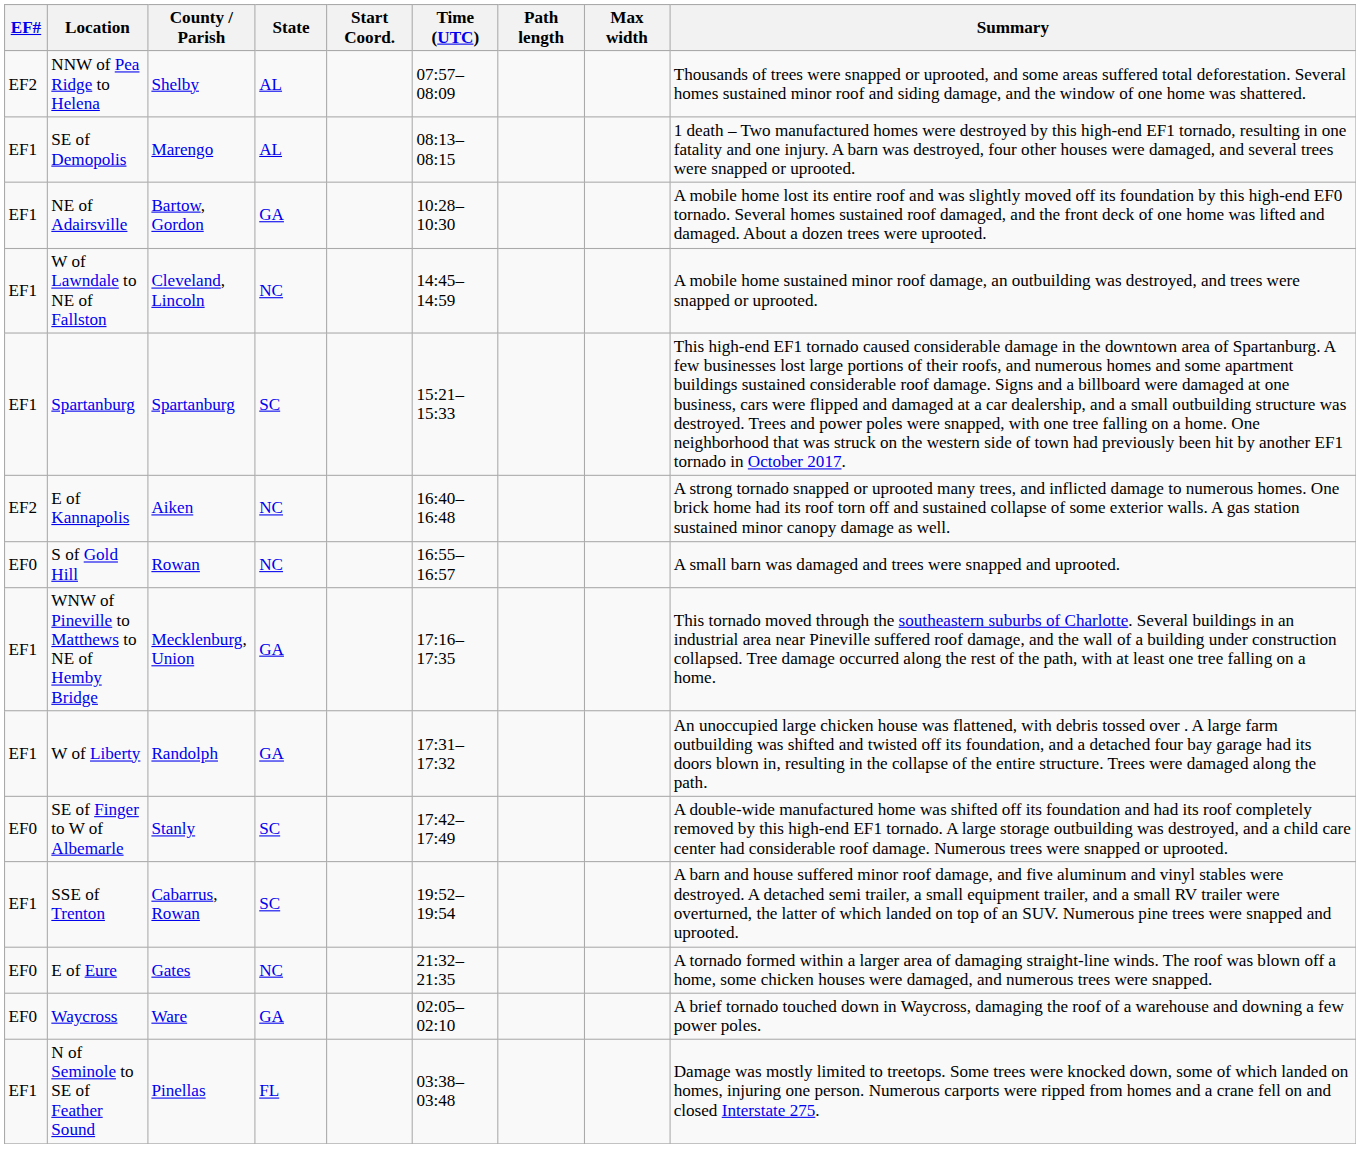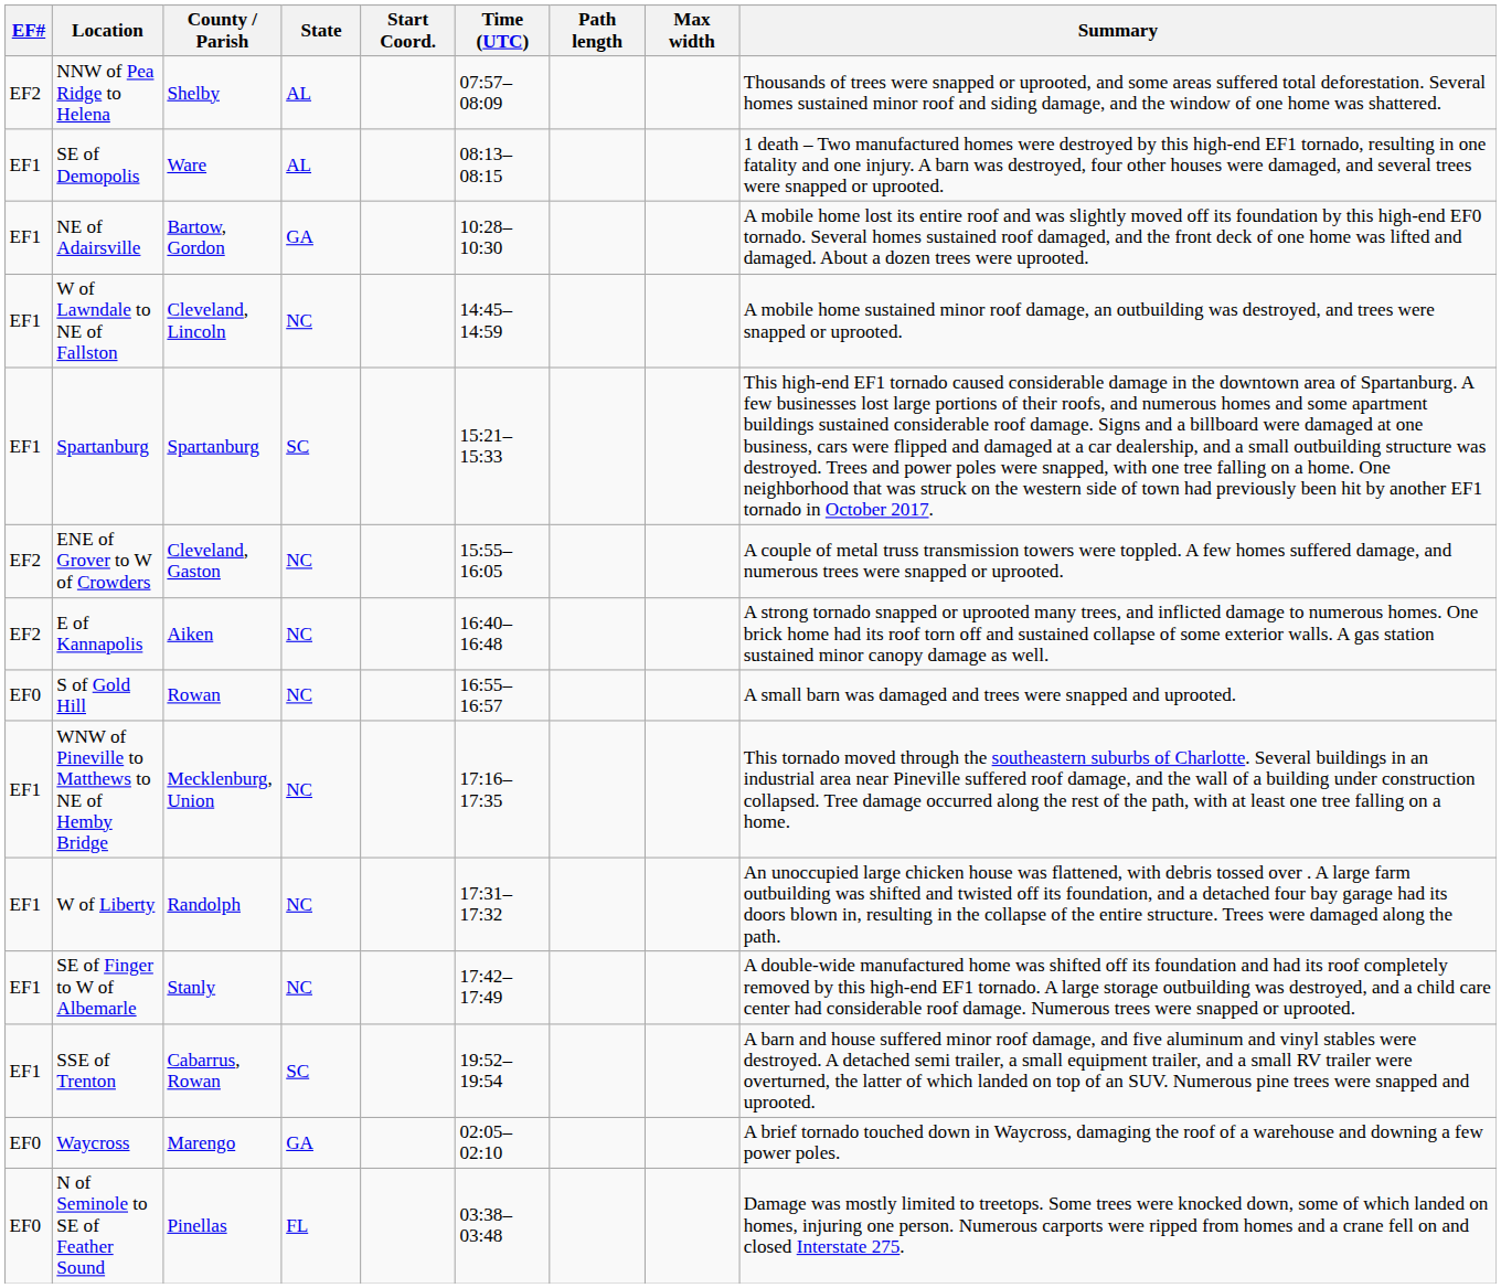SE of Demopolis | County / Parish: Marengo -> Ware
+ row: EF2 | ENE of Grover to W of Crowders | Cleveland, Gaston | NC | 15:55–16:05 | A couple of metal truss transmission towers were toppled. A few homes suffered damage, and numerous trees were snapped or uprooted.
WNW of Pineville to Matthews to NE of Hemby Bridge | State: GA -> NC
W of Liberty | State: GA -> NC
SE of Finger to W of Albemarle | EF#: EF0 -> EF1
SE of Finger to W of Albemarle | State: SC -> NC
- row: EF0 | E of Eure | Gates | NC | 21:32–21:35 | A tornado formed within a larger area of damaging straight-line winds. The roof was blown off a home, some chicken houses were damaged, and numerous trees were snapped.
Waycross | County / Parish: Ware -> Marengo
N of Seminole to SE of Feather Sound | EF#: EF1 -> EF0
